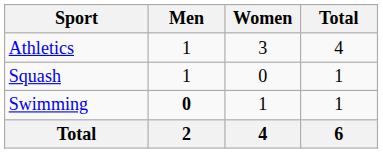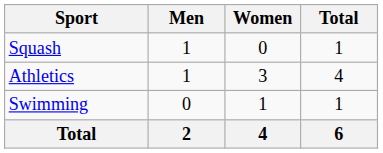rows swapped: Athletics <-> Squash
Swimming | Men: bold -> normal
